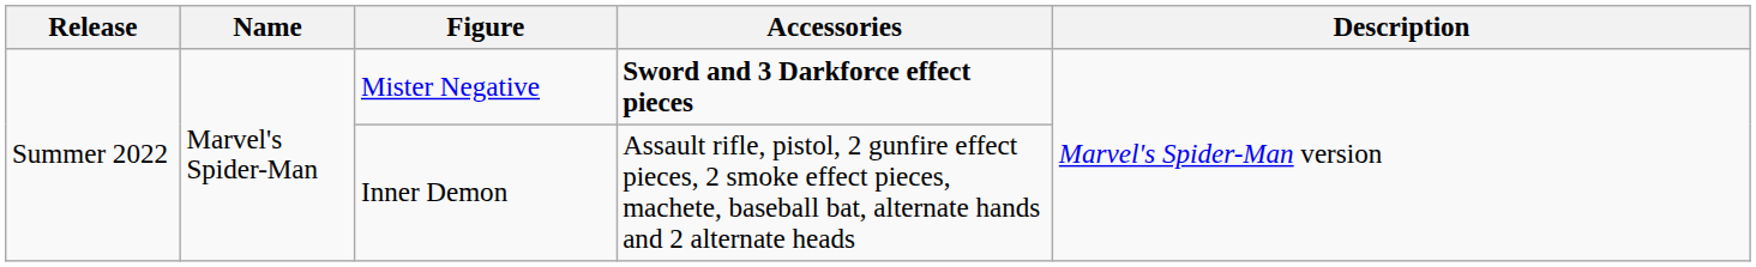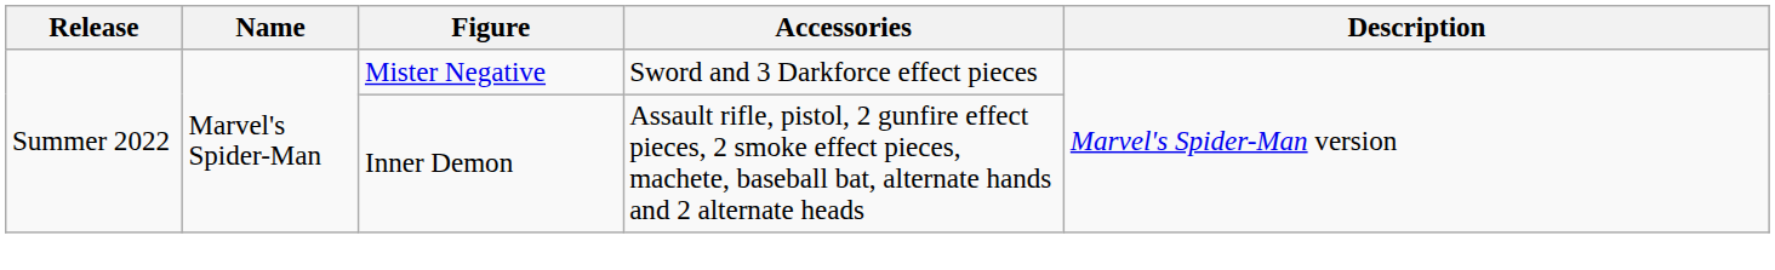Mister Negative | Accessories: bold -> normal
